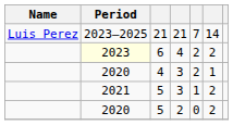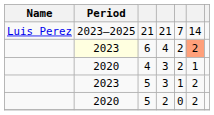6 | column 6: no background -> lightsalmon background
5 / 3 | Period: 2021 -> 2023
